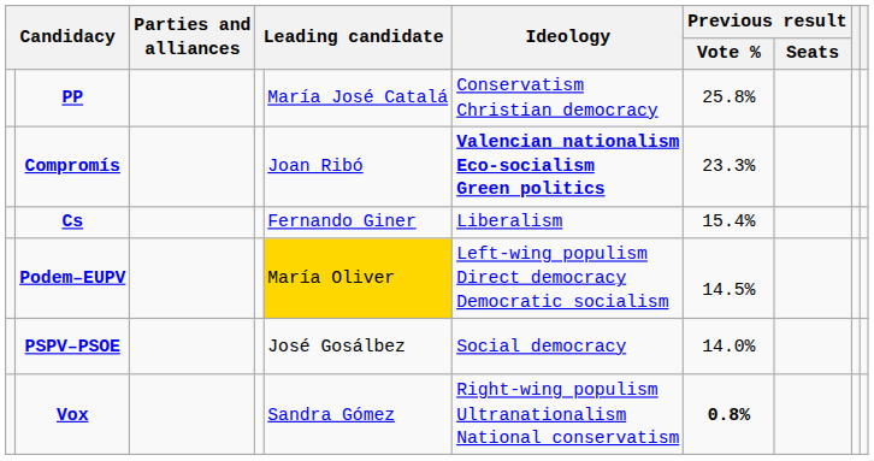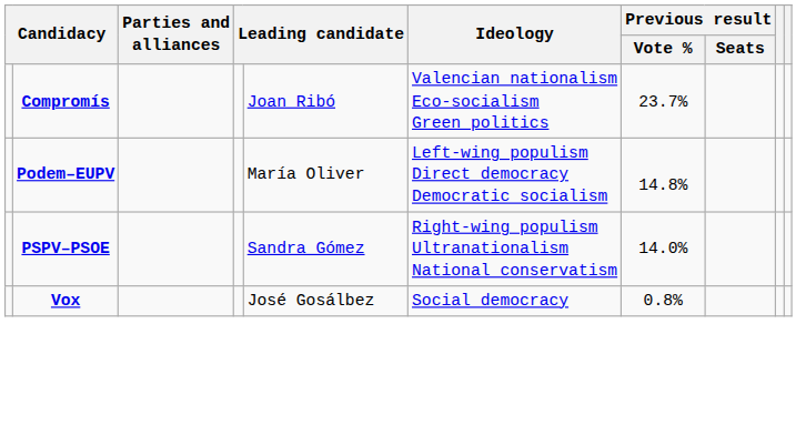- row: PP | María José Catalá | Conservatism Christian democracy | 25.8%
Compromís | Ideology: bold -> normal
Compromís | Previous result / Vote %: 23.3% -> 23.7%
- row: Cs | Fernando Giner | Liberalism | 15.4%
Podem–EUPV | column 5: gold background -> no background
Podem–EUPV | Previous result / Vote %: 14.5% -> 14.8%
PSPV–PSOE | column 5: José Gosálbez -> Sandra Gómez
PSPV–PSOE | Ideology: Social democracy -> Right-wing populism Ultranationalism National conservatism
Vox | column 5: Sandra Gómez -> José Gosálbez
Vox | Ideology: Right-wing populism Ultranationalism National conservatism -> Social democracy
Vox | Previous result / Vote %: bold -> normal
